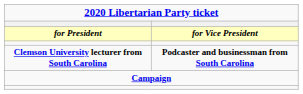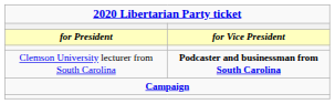row 5 | column 1: bold -> normal
